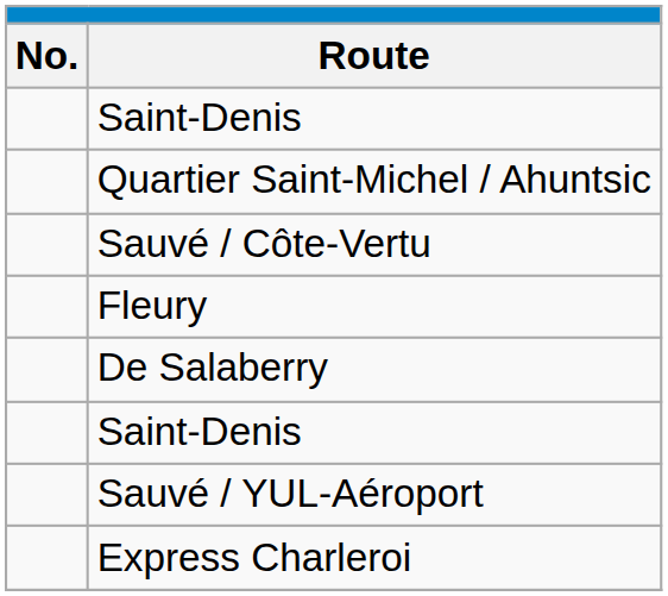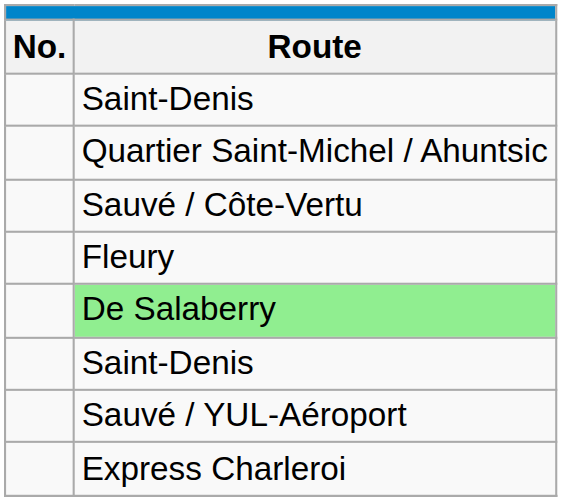De Salaberry | Route: no background -> lightgreen background
